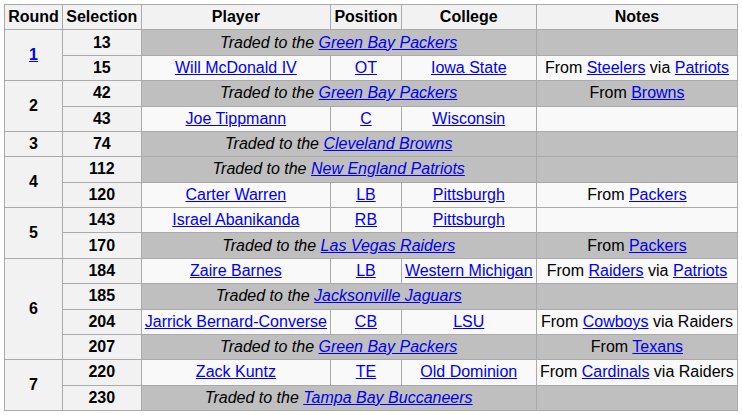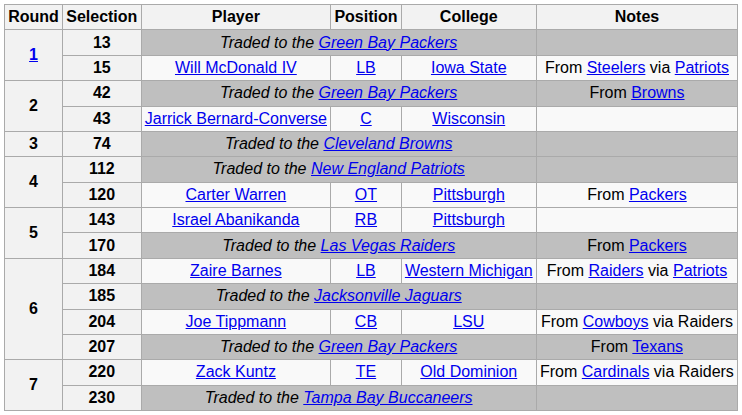15 | Position: OT -> LB
43 | Player: Joe Tippmann -> Jarrick Bernard-Converse
120 | Position: LB -> OT
204 | Player: Jarrick Bernard-Converse -> Joe Tippmann
